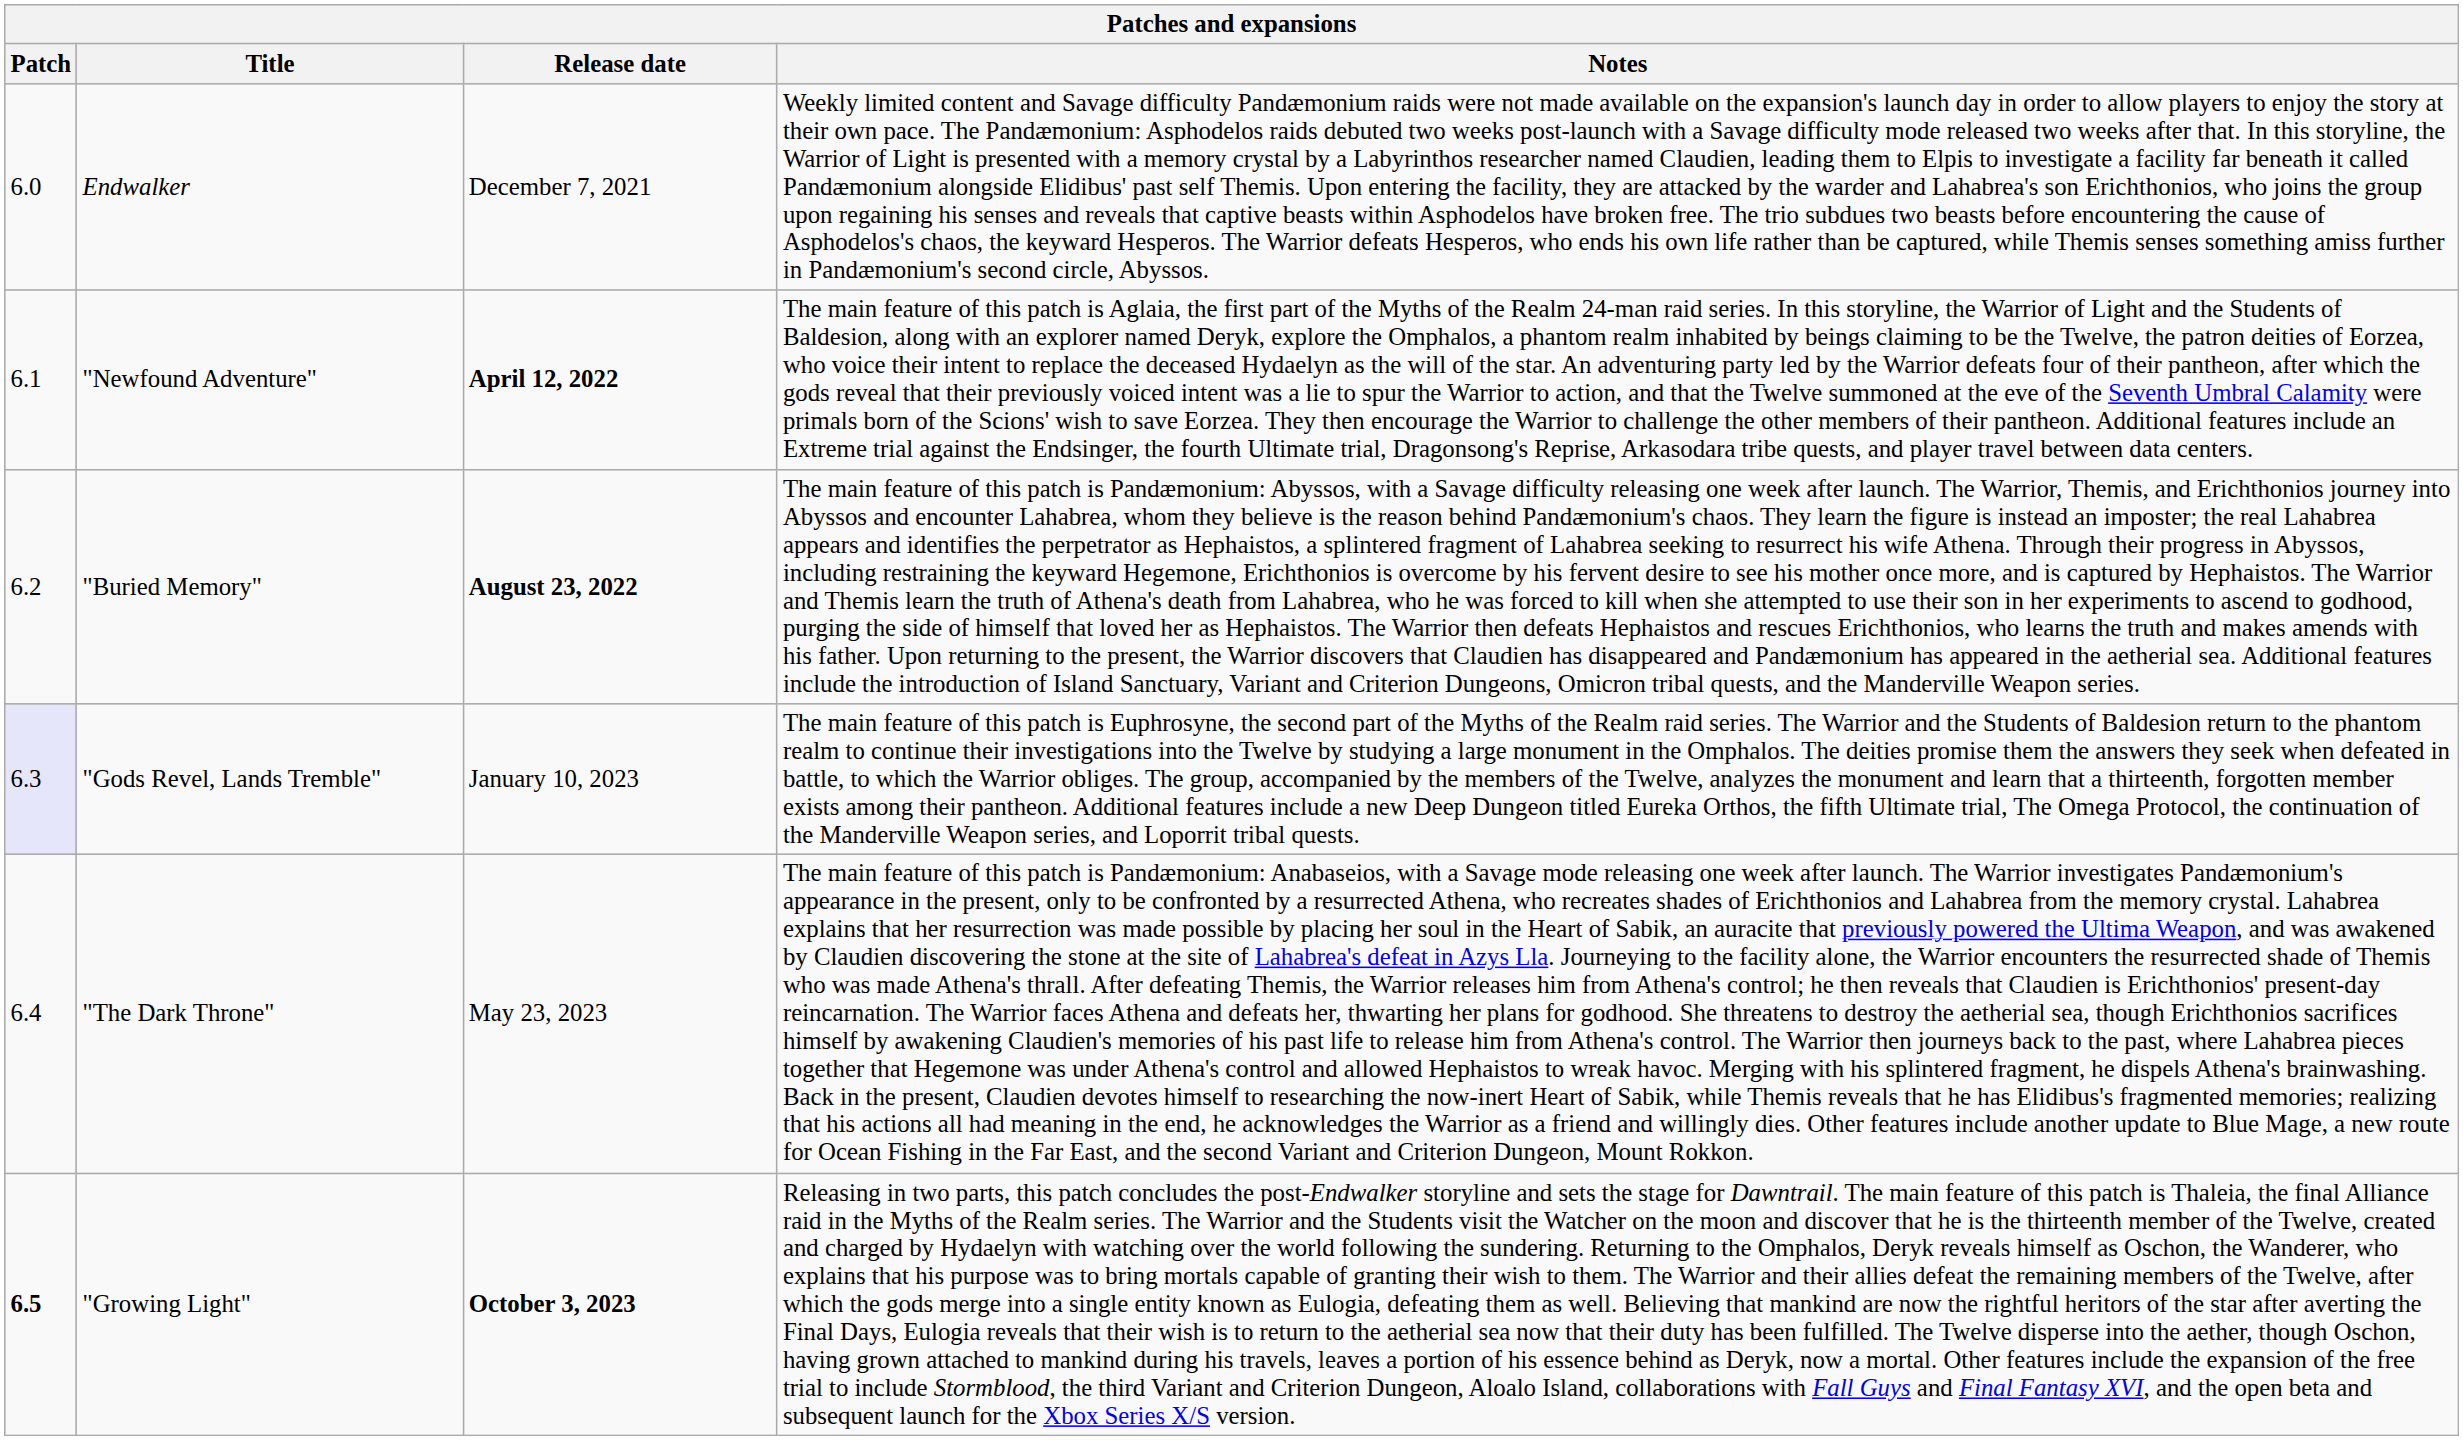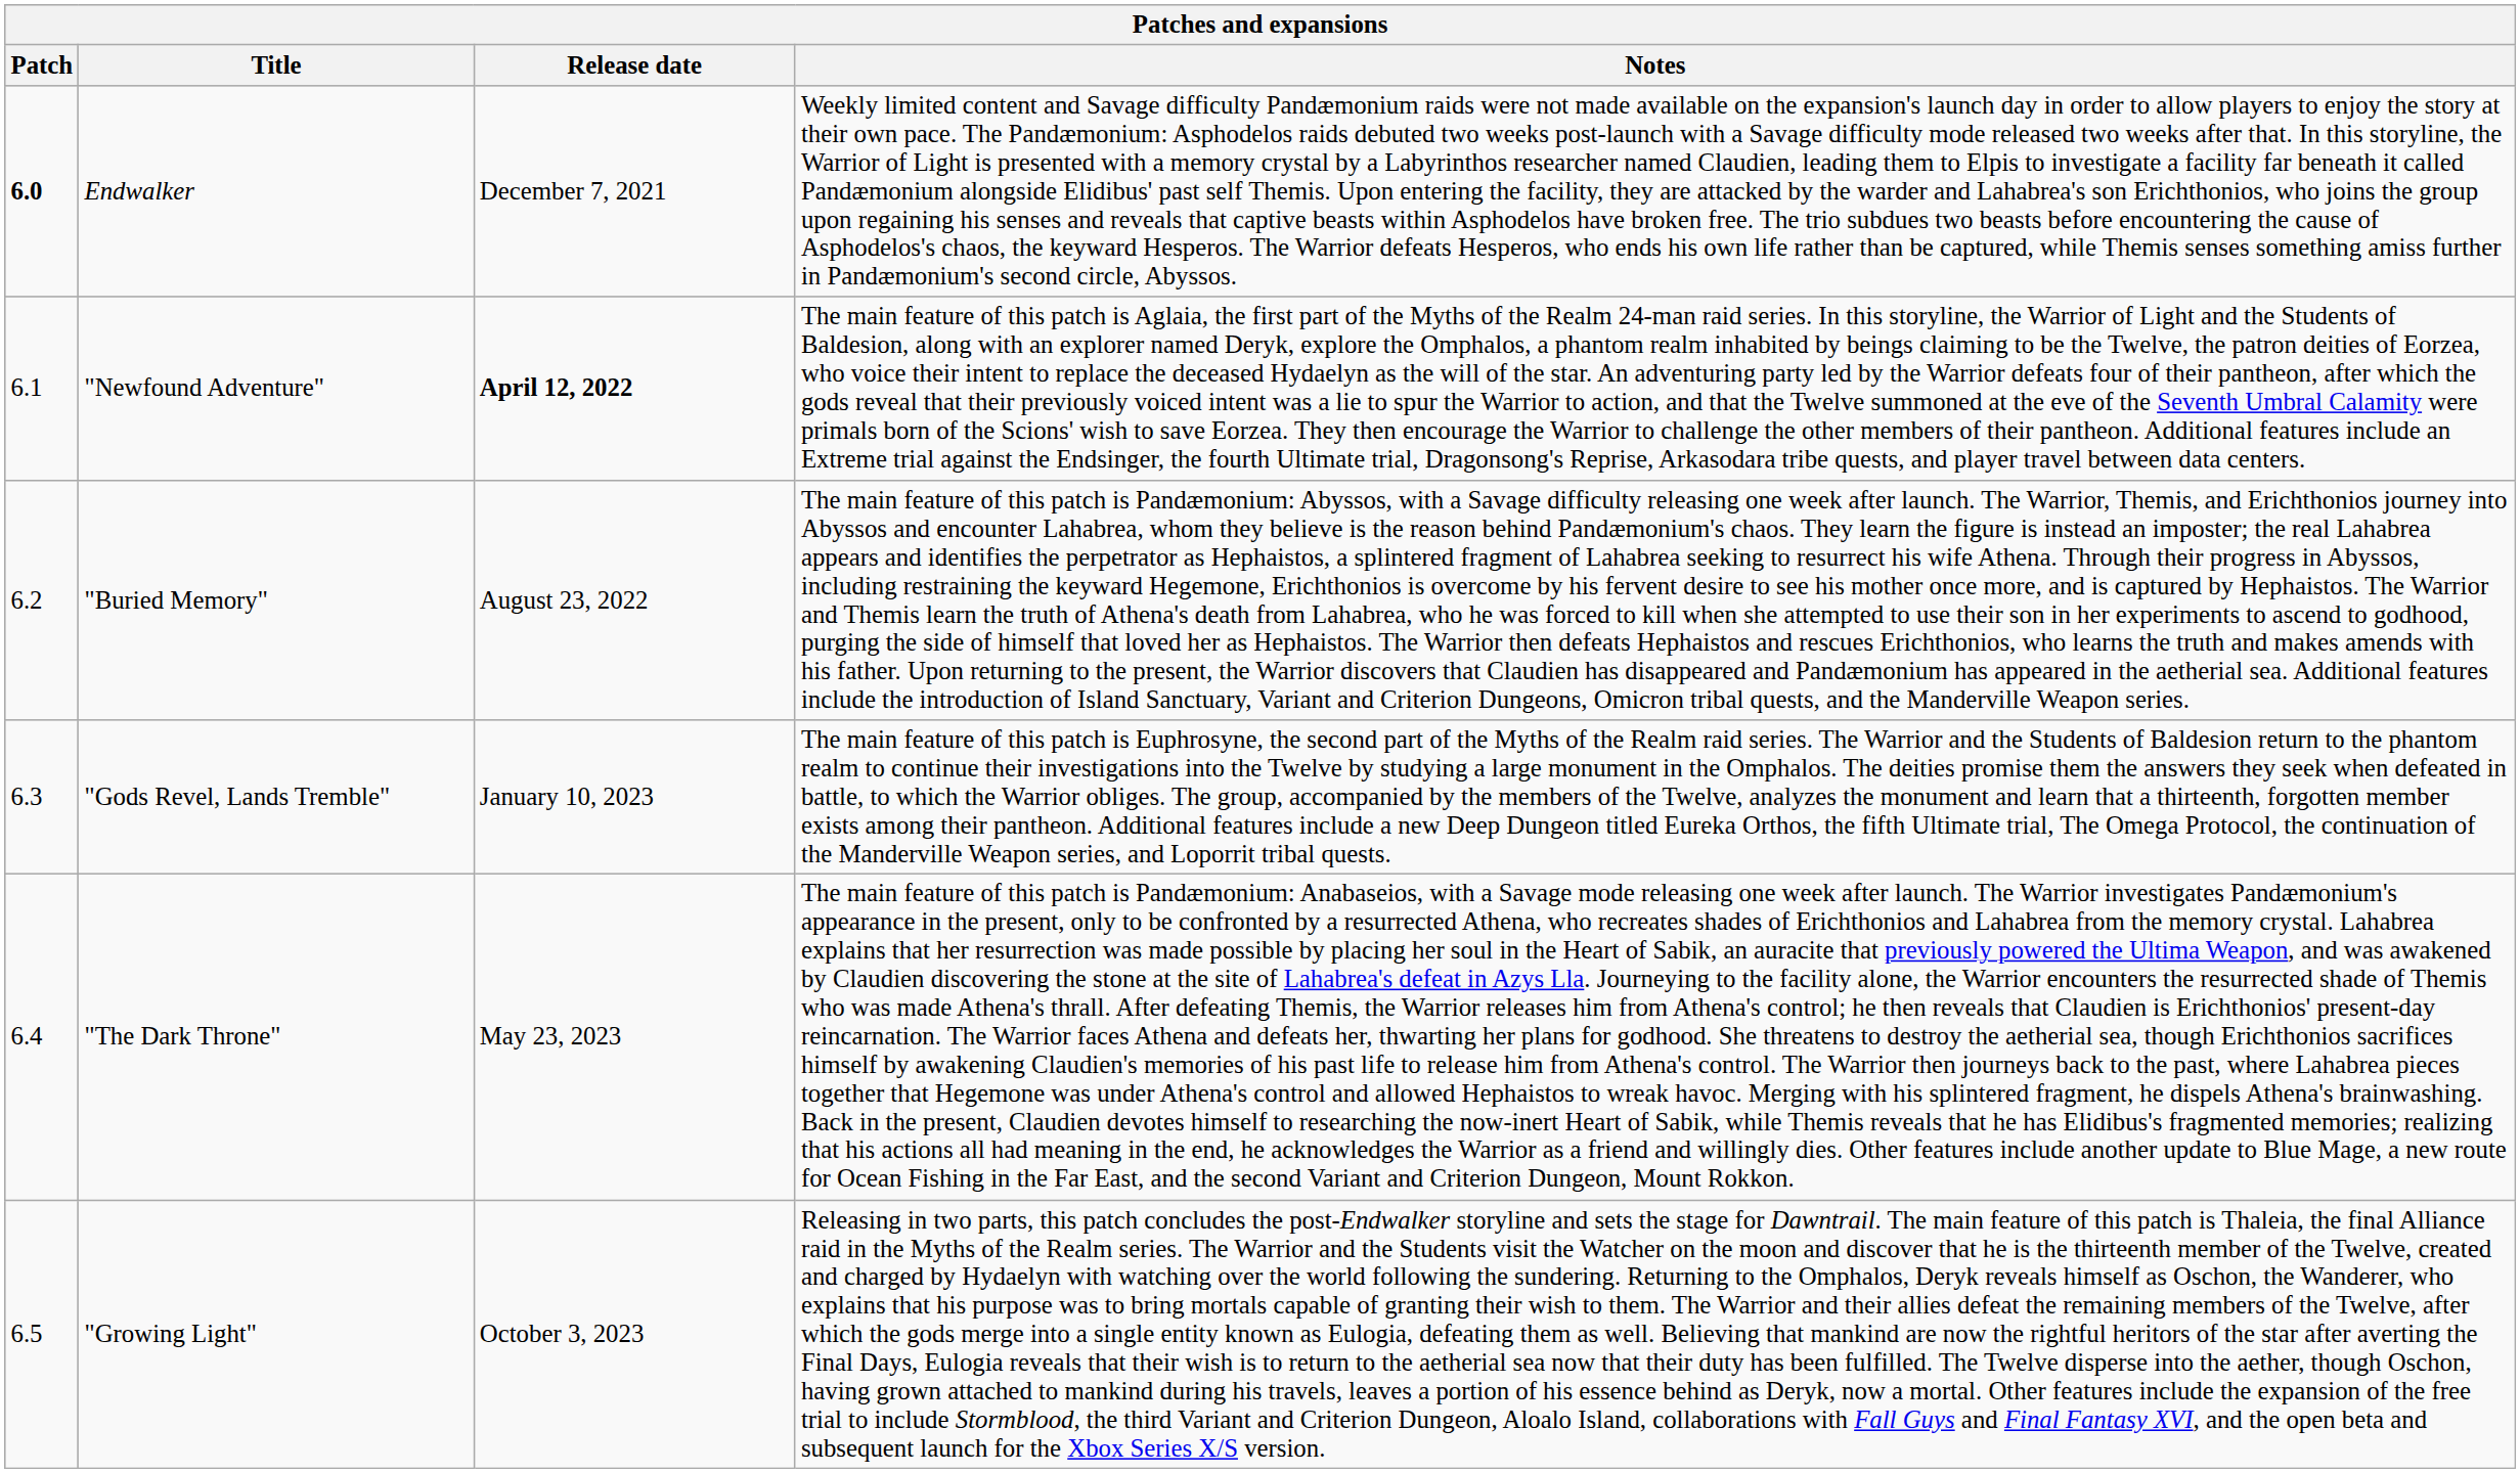Endwalker | Patch: normal -> bold
"Buried Memory" | Release date: bold -> normal
"Gods Revel, Lands Tremble" | Patch: lavender background -> no background
"Growing Light" | Patch: bold -> normal
"Growing Light" | Release date: bold -> normal
